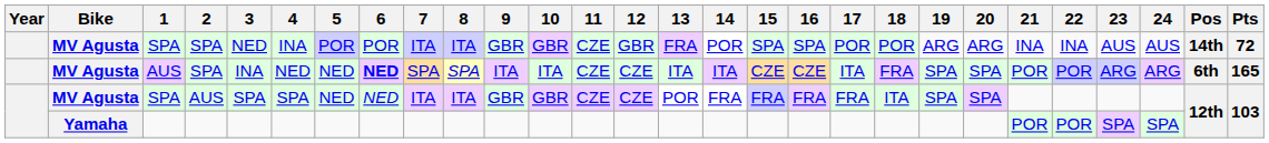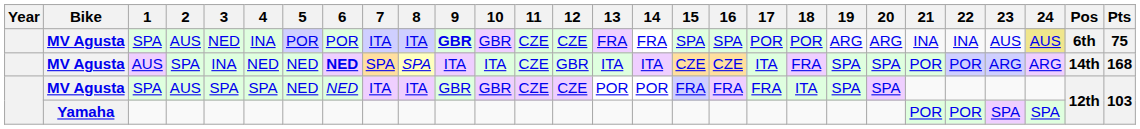row 2 | 2: SPA -> AUS
row 2 | 9: normal -> bold
row 2 | 12: GBR -> CZE
row 2 | 14: POR -> FRA
row 2 | 24: no background -> khaki background
row 2 | Pos: 14th -> 6th
row 2 | Pts: 72 -> 75
row 3 | 12: CZE -> GBR
row 3 | Pos: 6th -> 14th
row 3 | Pts: 165 -> 168
row 4 | 14: FRA -> POR
